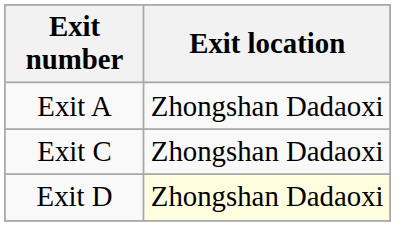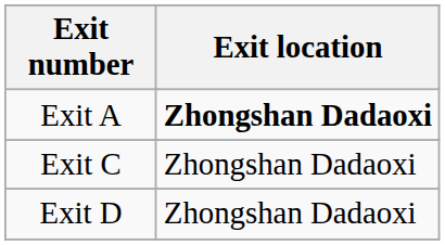Exit A | Exit location: normal -> bold
Exit D | Exit location: lightyellow background -> no background
